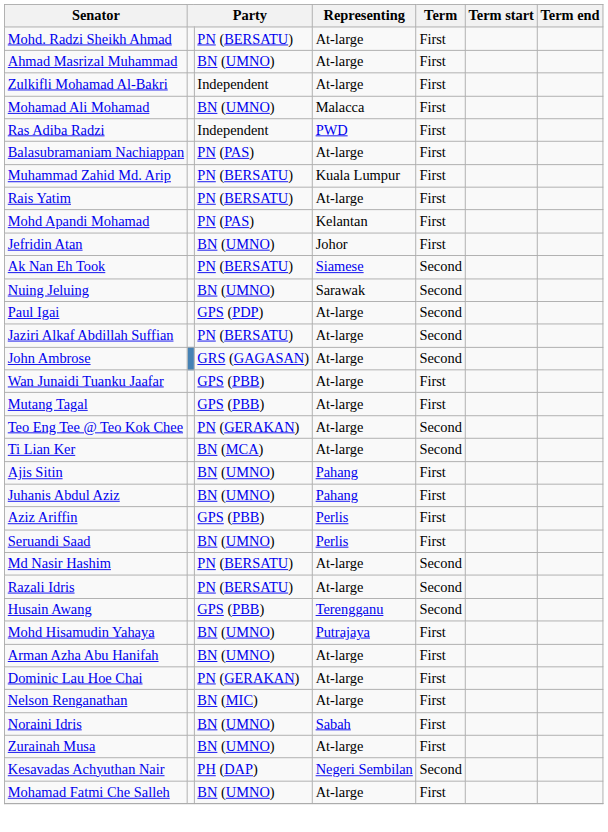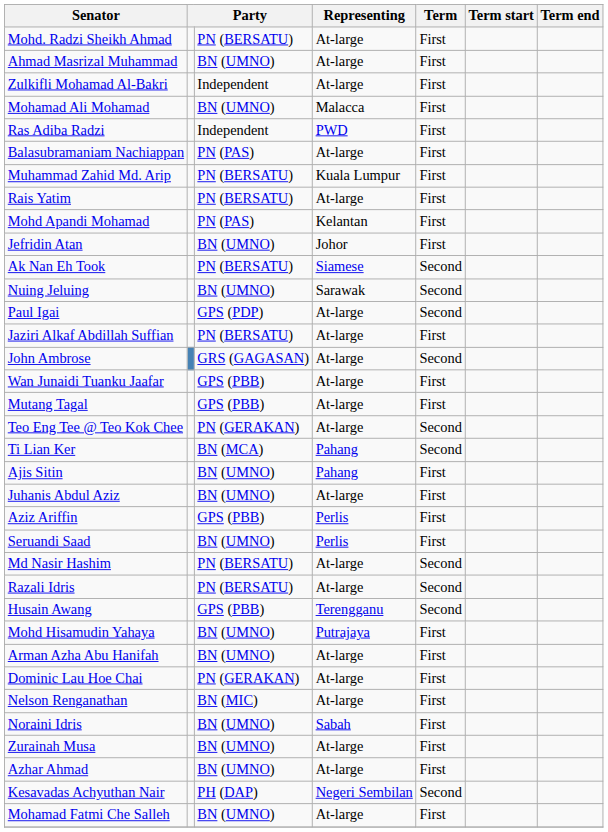Jaziri Alkaf Abdillah Suffian | Term: Second -> First
Ti Lian Ker | Representing: At-large -> Pahang
Juhanis Abdul Aziz | Representing: Pahang -> At-large
+ row: Azhar Ahmad | BN (UMNO) | At-large | First
